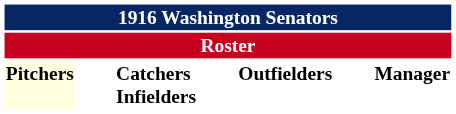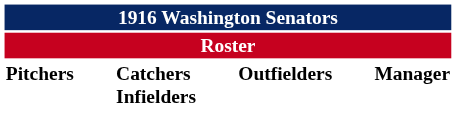Pitchers | column 1: lightyellow background -> no background
